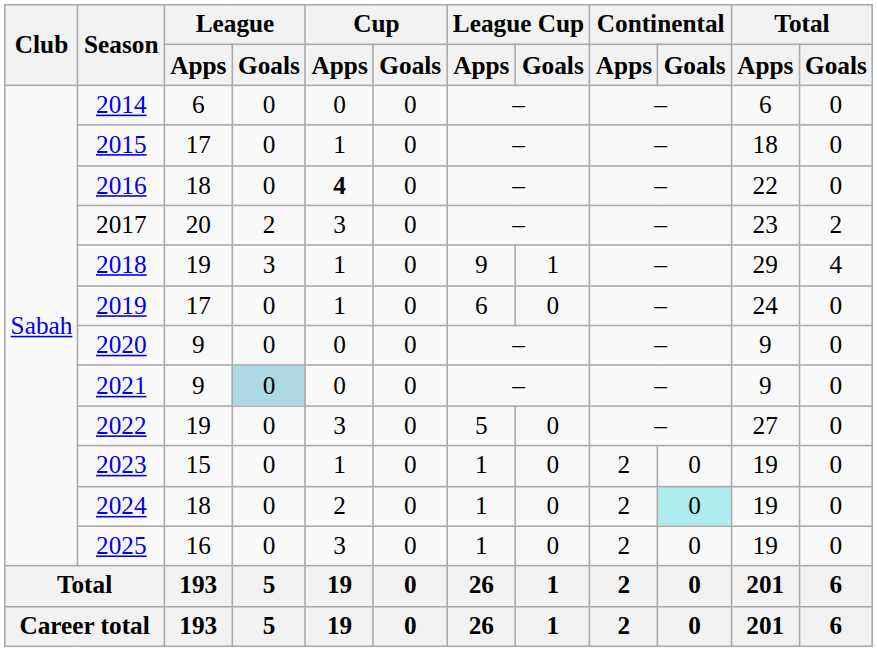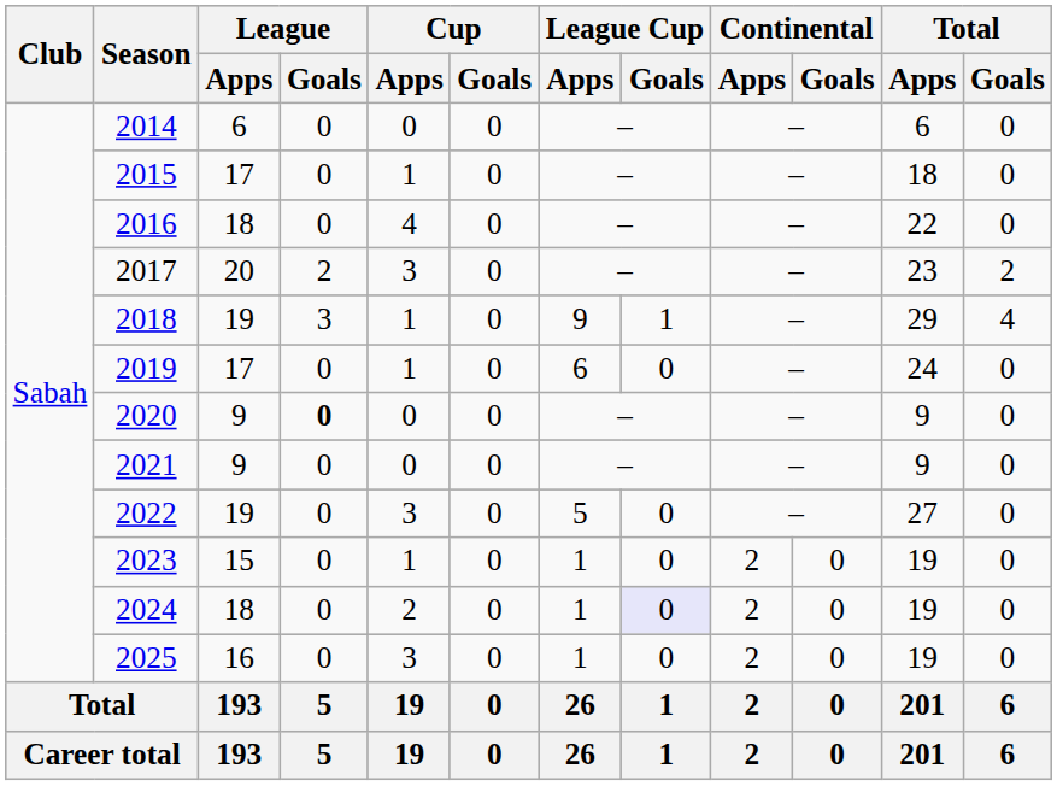2016 | Cup / Apps: bold -> normal
2020 | League / Goals: normal -> bold
2021 | League / Goals: lightblue background -> no background
2024 | League Cup / Goals: no background -> lavender background
2024 | Continental / Goals: paleturquoise background -> no background
